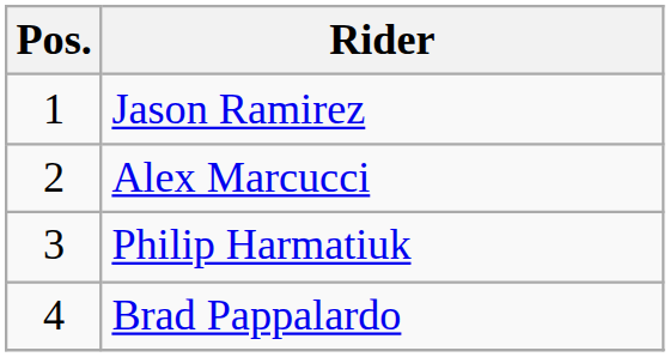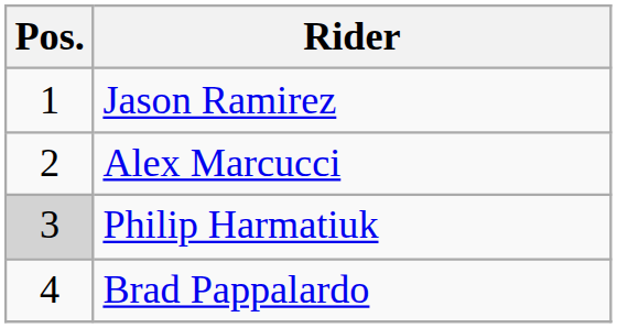Philip Harmatiuk | Pos.: no background -> lightgrey background
